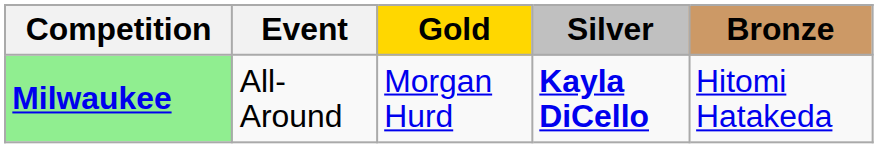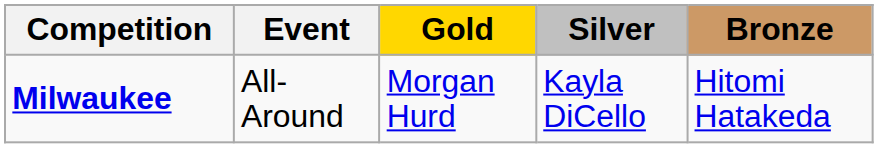row 2 | Competition: lightgreen background -> no background
row 2 | Silver: bold -> normal
